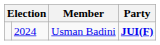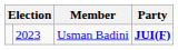Usman Badini | column 2: 2024 -> 2023
